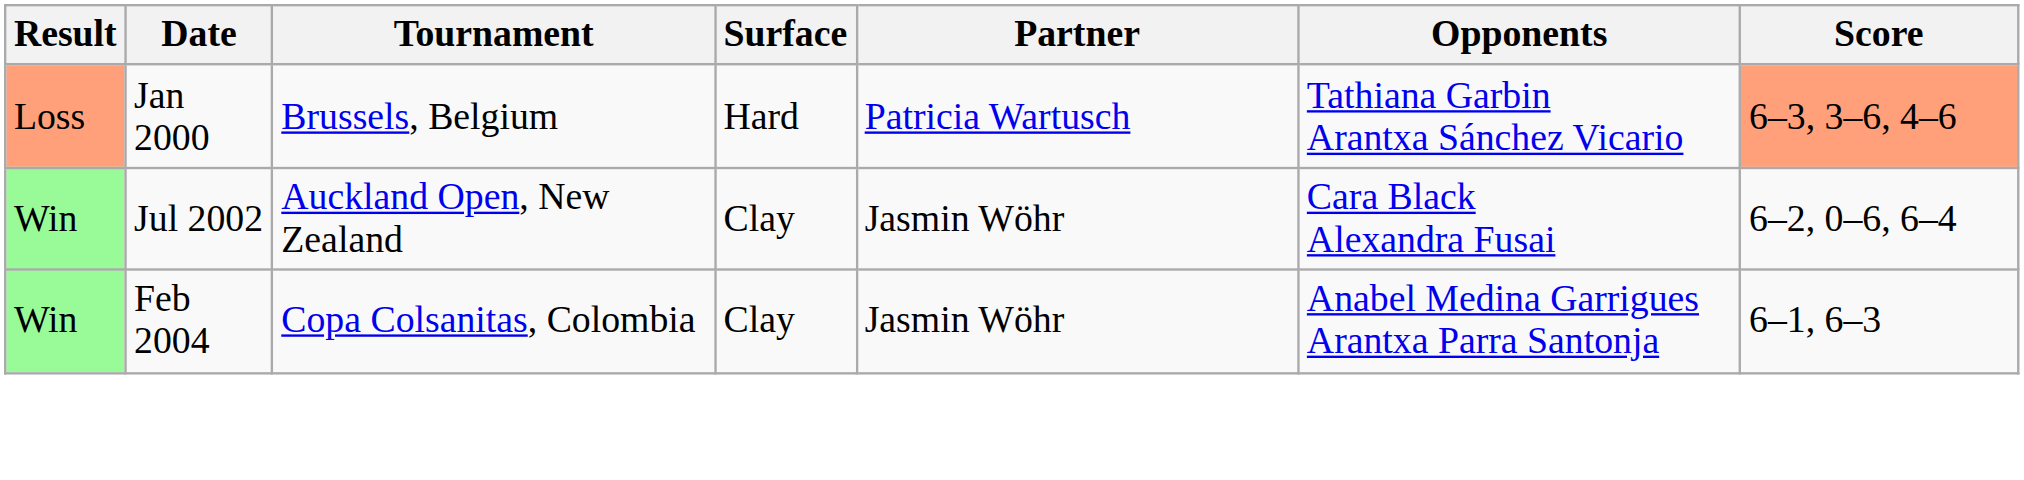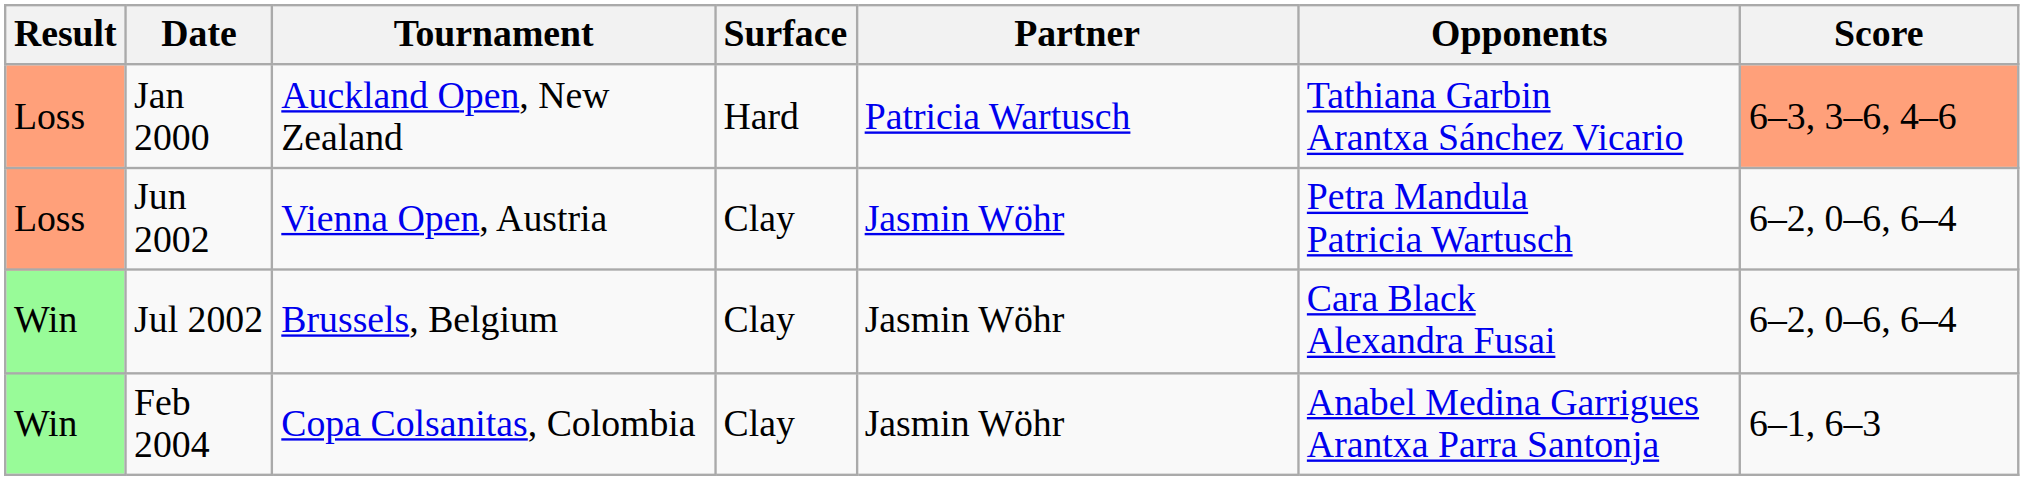Jan 2000 | Tournament: Brussels, Belgium -> Auckland Open, New Zealand
+ row: Loss | Jun 2002 | Vienna Open, Austria | Clay | Jasmin Wöhr | Petra Mandula Patricia Wartusch | 6–2, 0–6, 6–4
Jul 2002 | Tournament: Auckland Open, New Zealand -> Brussels, Belgium
